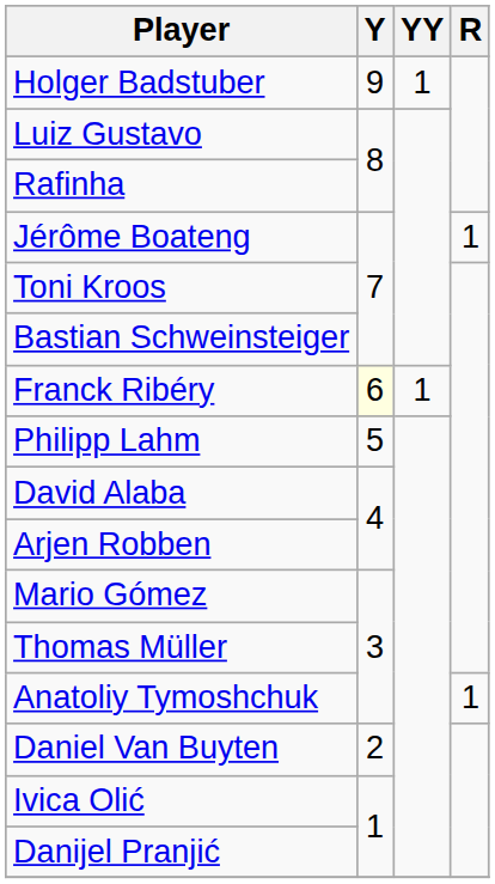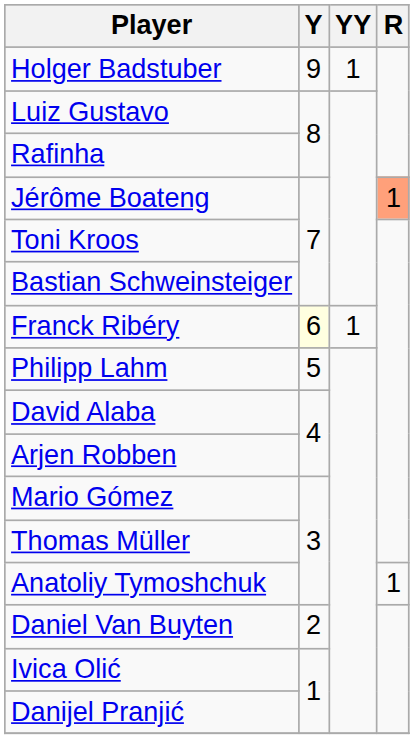Jérôme Boateng | R: no background -> lightsalmon background
